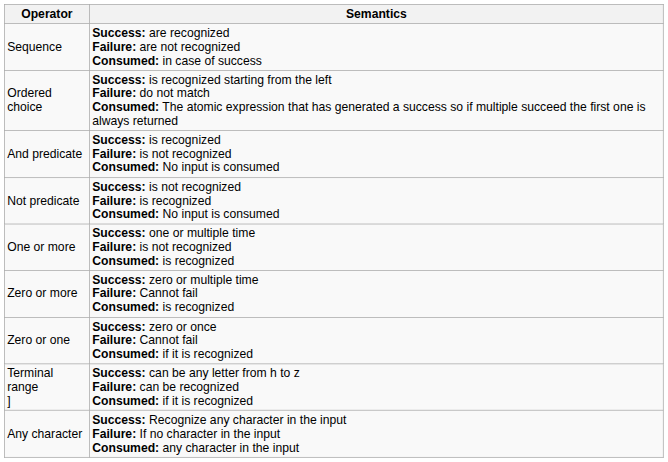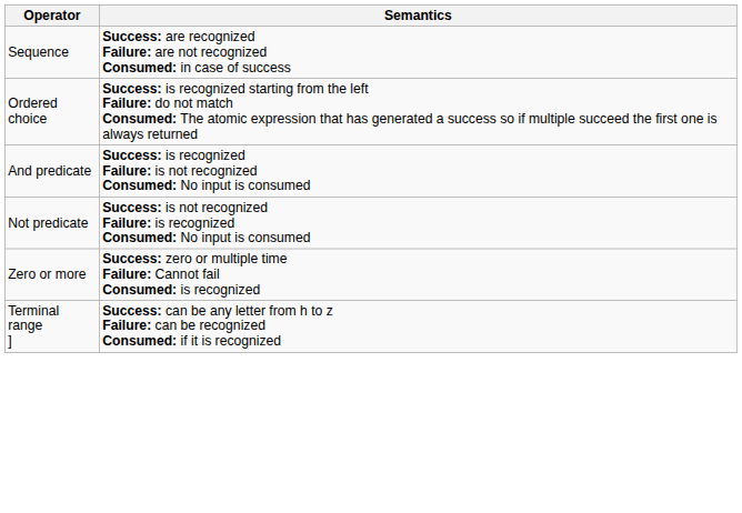- row: One or more | Success: one or multiple time Failure: is not recognized Consumed: is recognized
- row: Zero or one | Success: zero or once Failure: Cannot fail Consumed: if it is recognized
- row: Any character | Success: Recognize any character in the input Failure: If no character in the input Consumed: any character in the input
